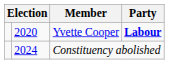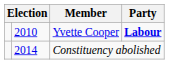Yvette Cooper | column 2: 2020 -> 2010
Constituency abolished | column 2: 2024 -> 2014
